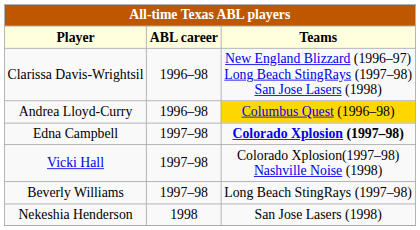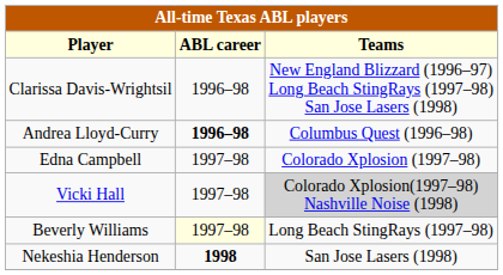Andrea Lloyd-Curry | ABL career: normal -> bold
Andrea Lloyd-Curry | Teams: gold background -> no background
Edna Campbell | Teams: bold -> normal
Vicki Hall | Teams: no background -> lightgrey background
Beverly Williams | ABL career: no background -> lightyellow background
Nekeshia Henderson | ABL career: normal -> bold
